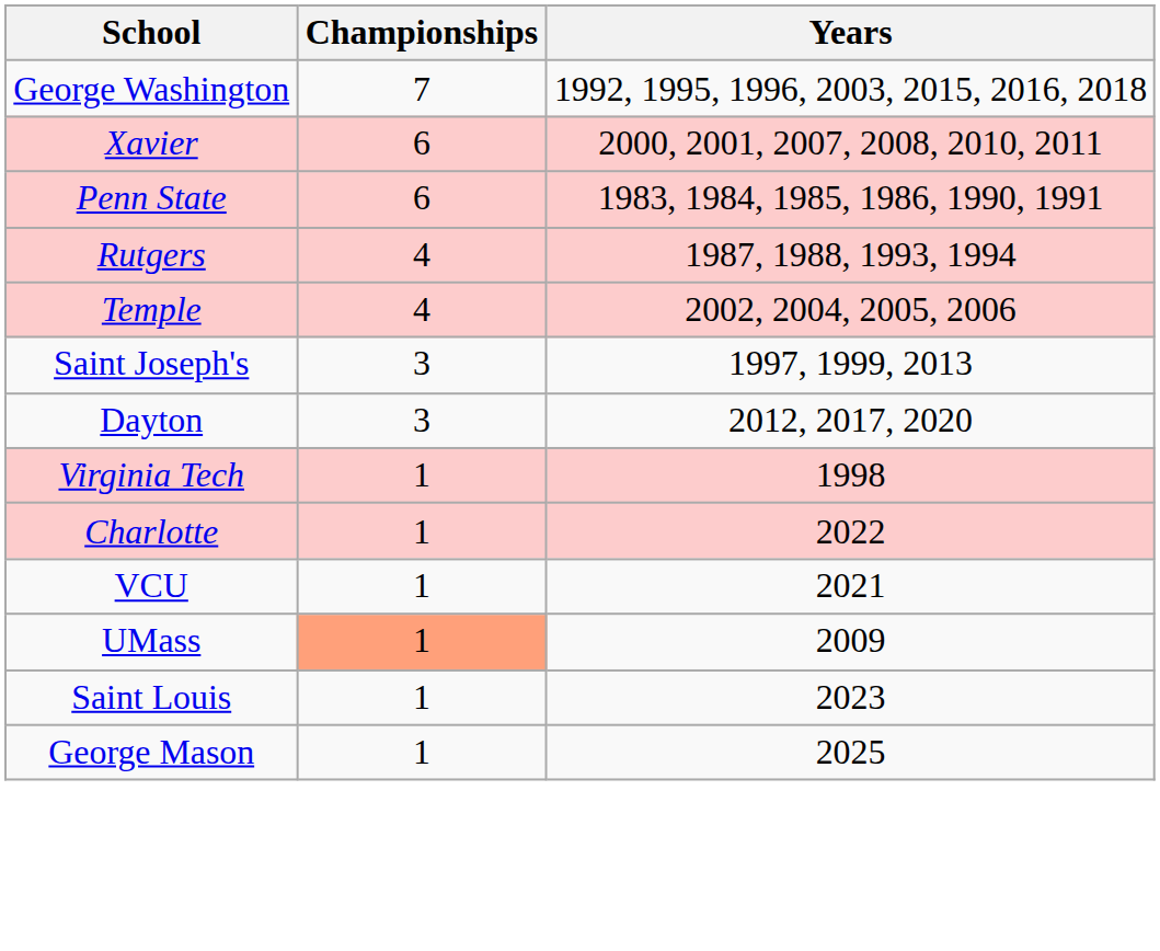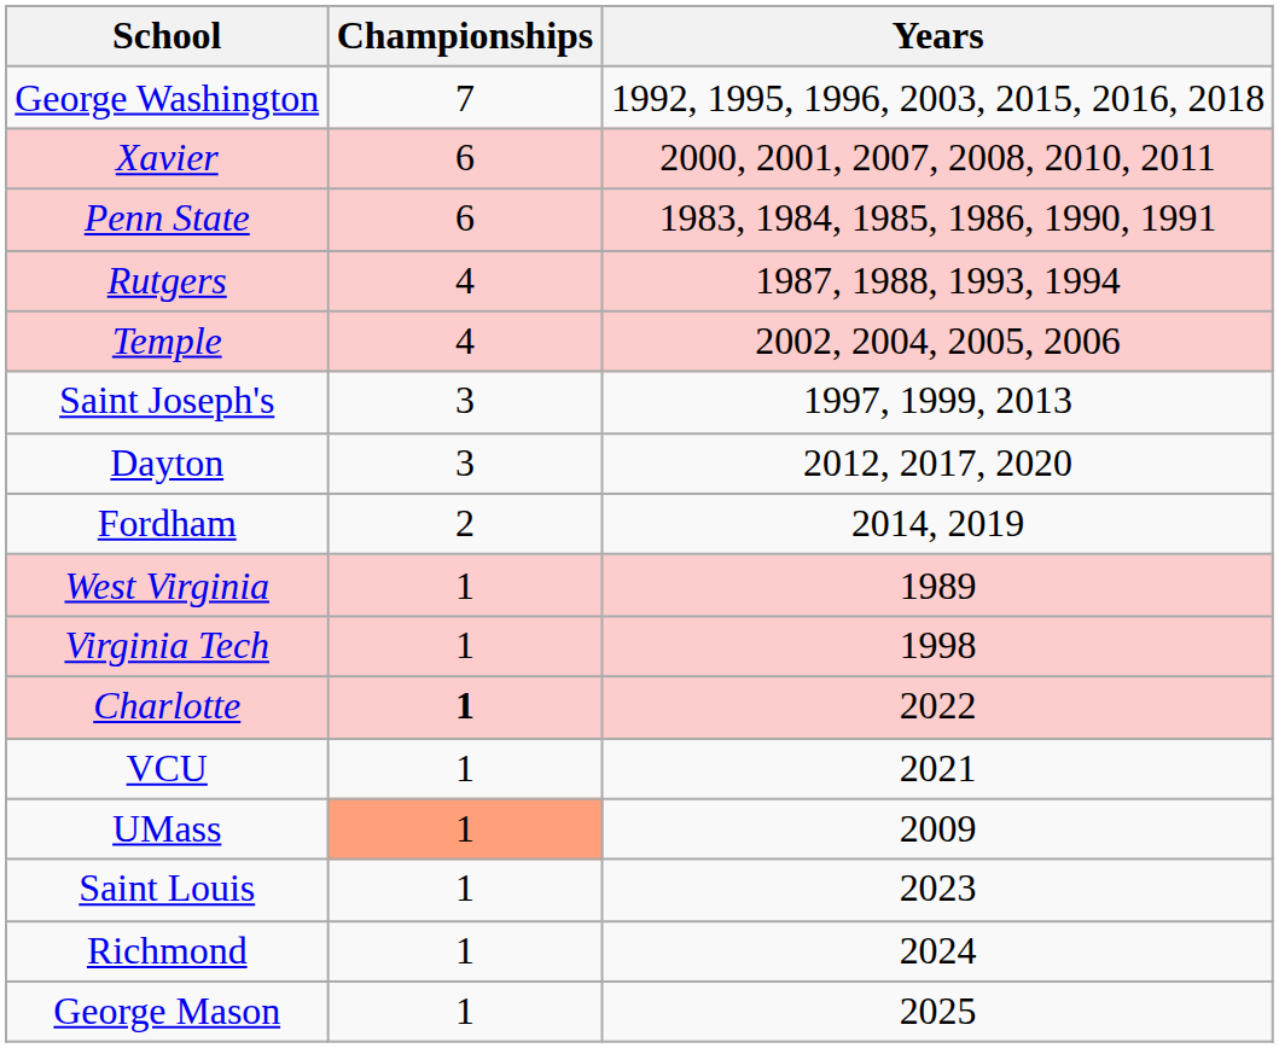+ row: Fordham | 2 | 2014, 2019
+ row: West Virginia | 1 | 1989
Charlotte | Championships: normal -> bold
+ row: Richmond | 1 | 2024
